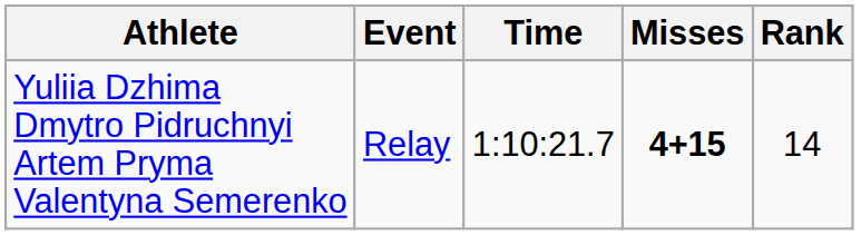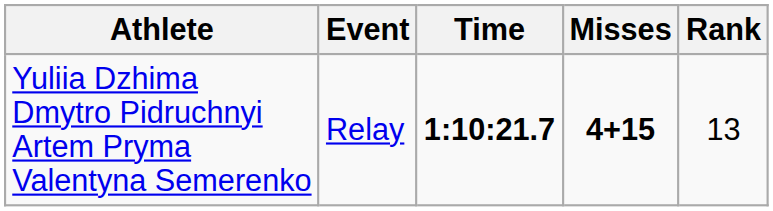row 2 | Time: normal -> bold
row 2 | Rank: 14 -> 13
